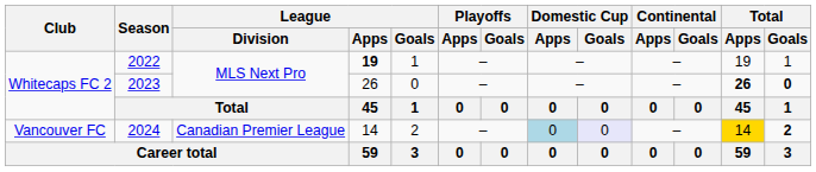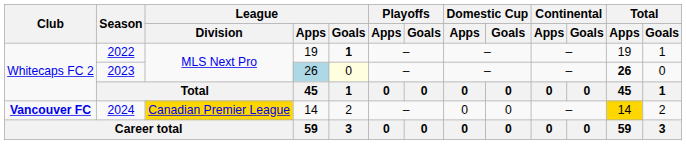2022 | League / Apps: bold -> normal
2022 | League / Goals: normal -> bold
2023 | League / Apps: no background -> lightblue background
2023 | League / Goals: no background -> lightyellow background
2023 | Total / Goals: bold -> normal
2024 | Club: normal -> bold
2024 | League / Division: no background -> gold background
2024 | Domestic Cup / Apps: lightblue background -> no background
2024 | Domestic Cup / Goals: lavender background -> no background
2024 | Total / Goals: bold -> normal
